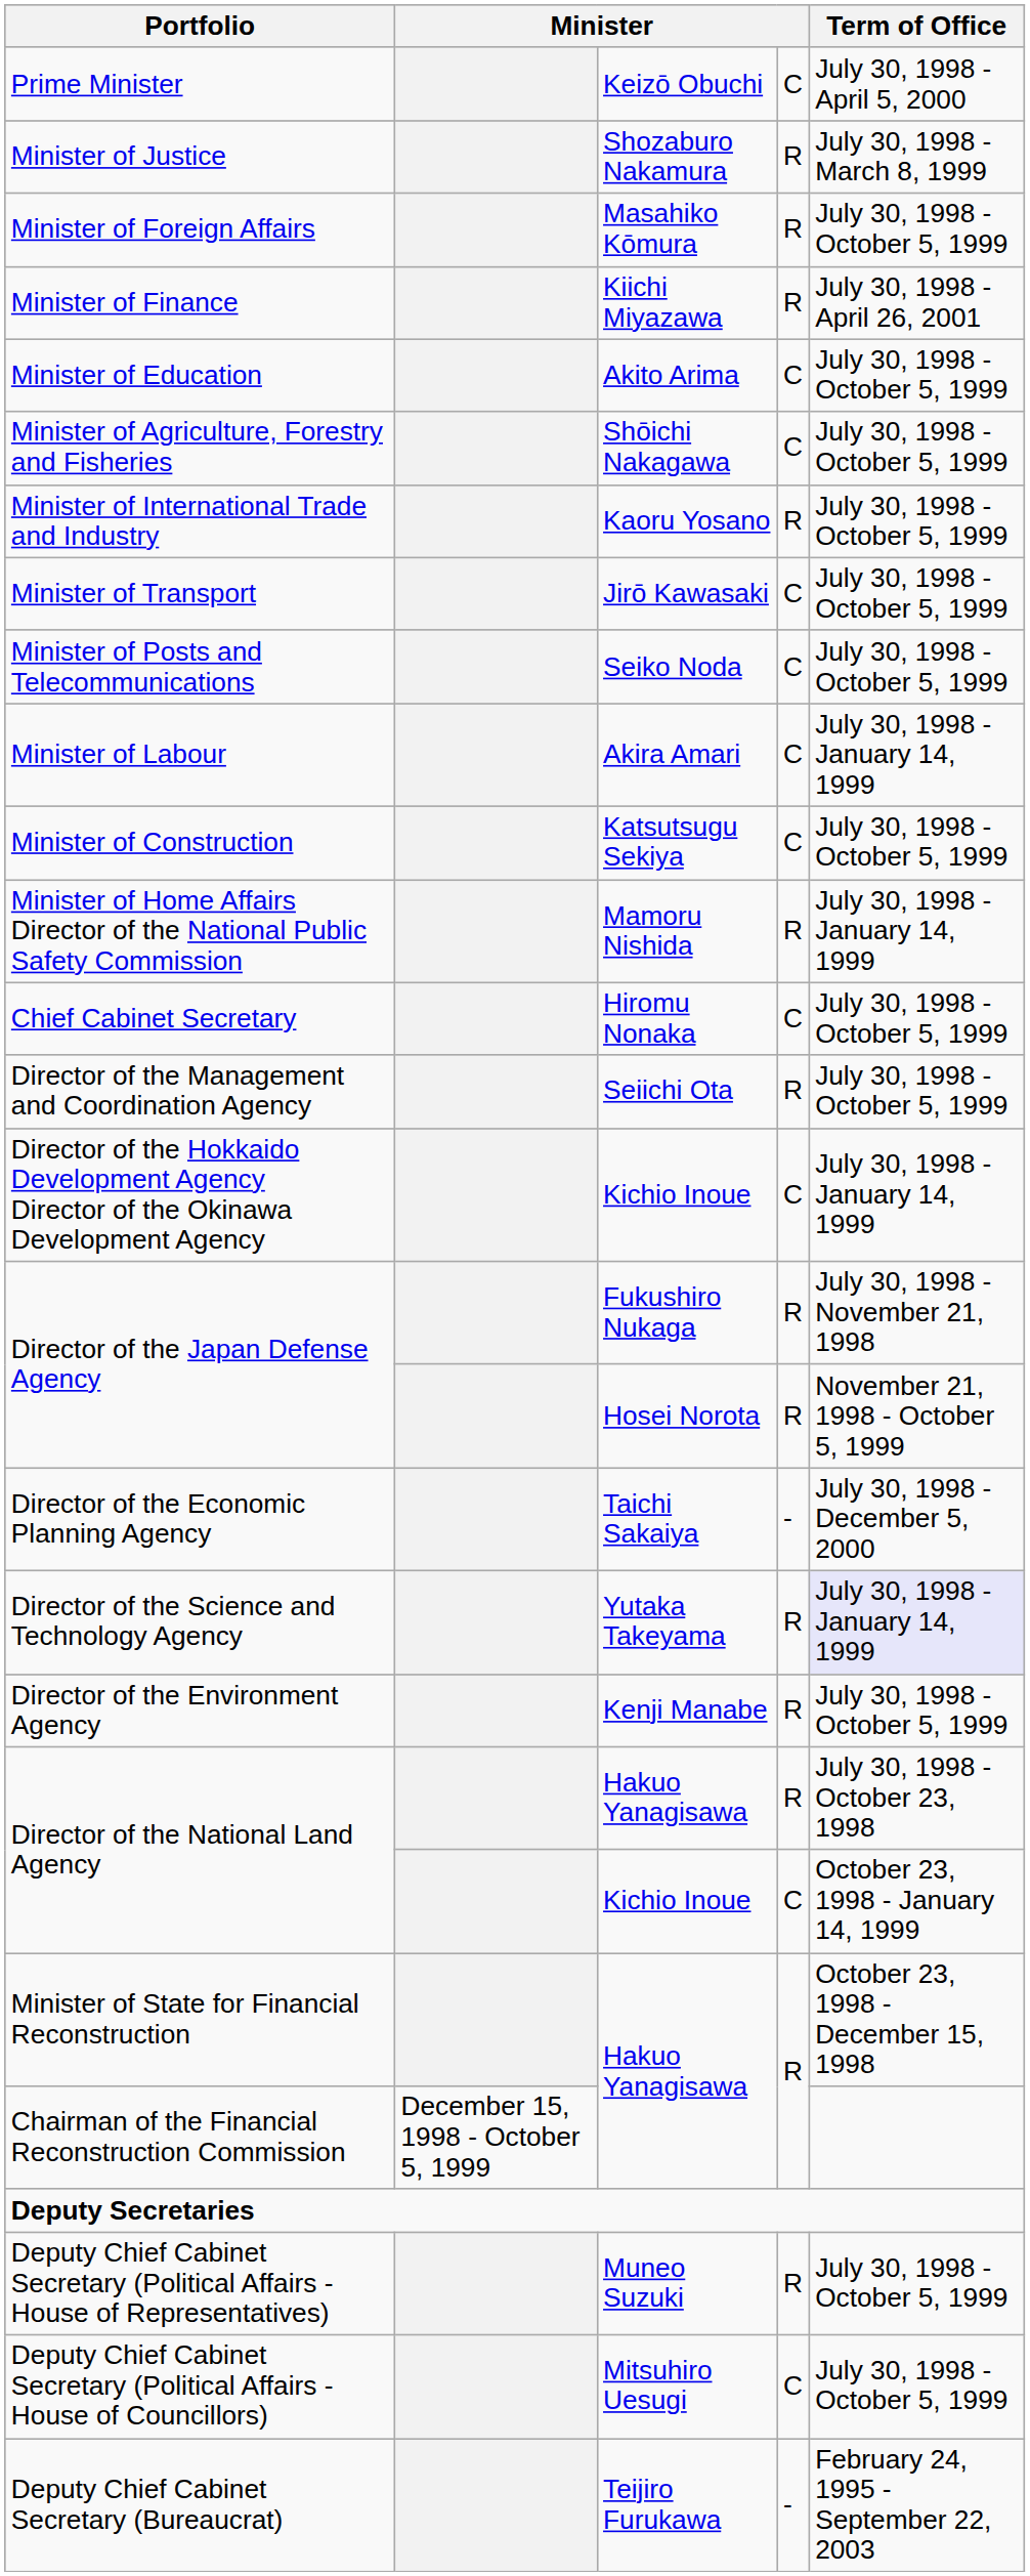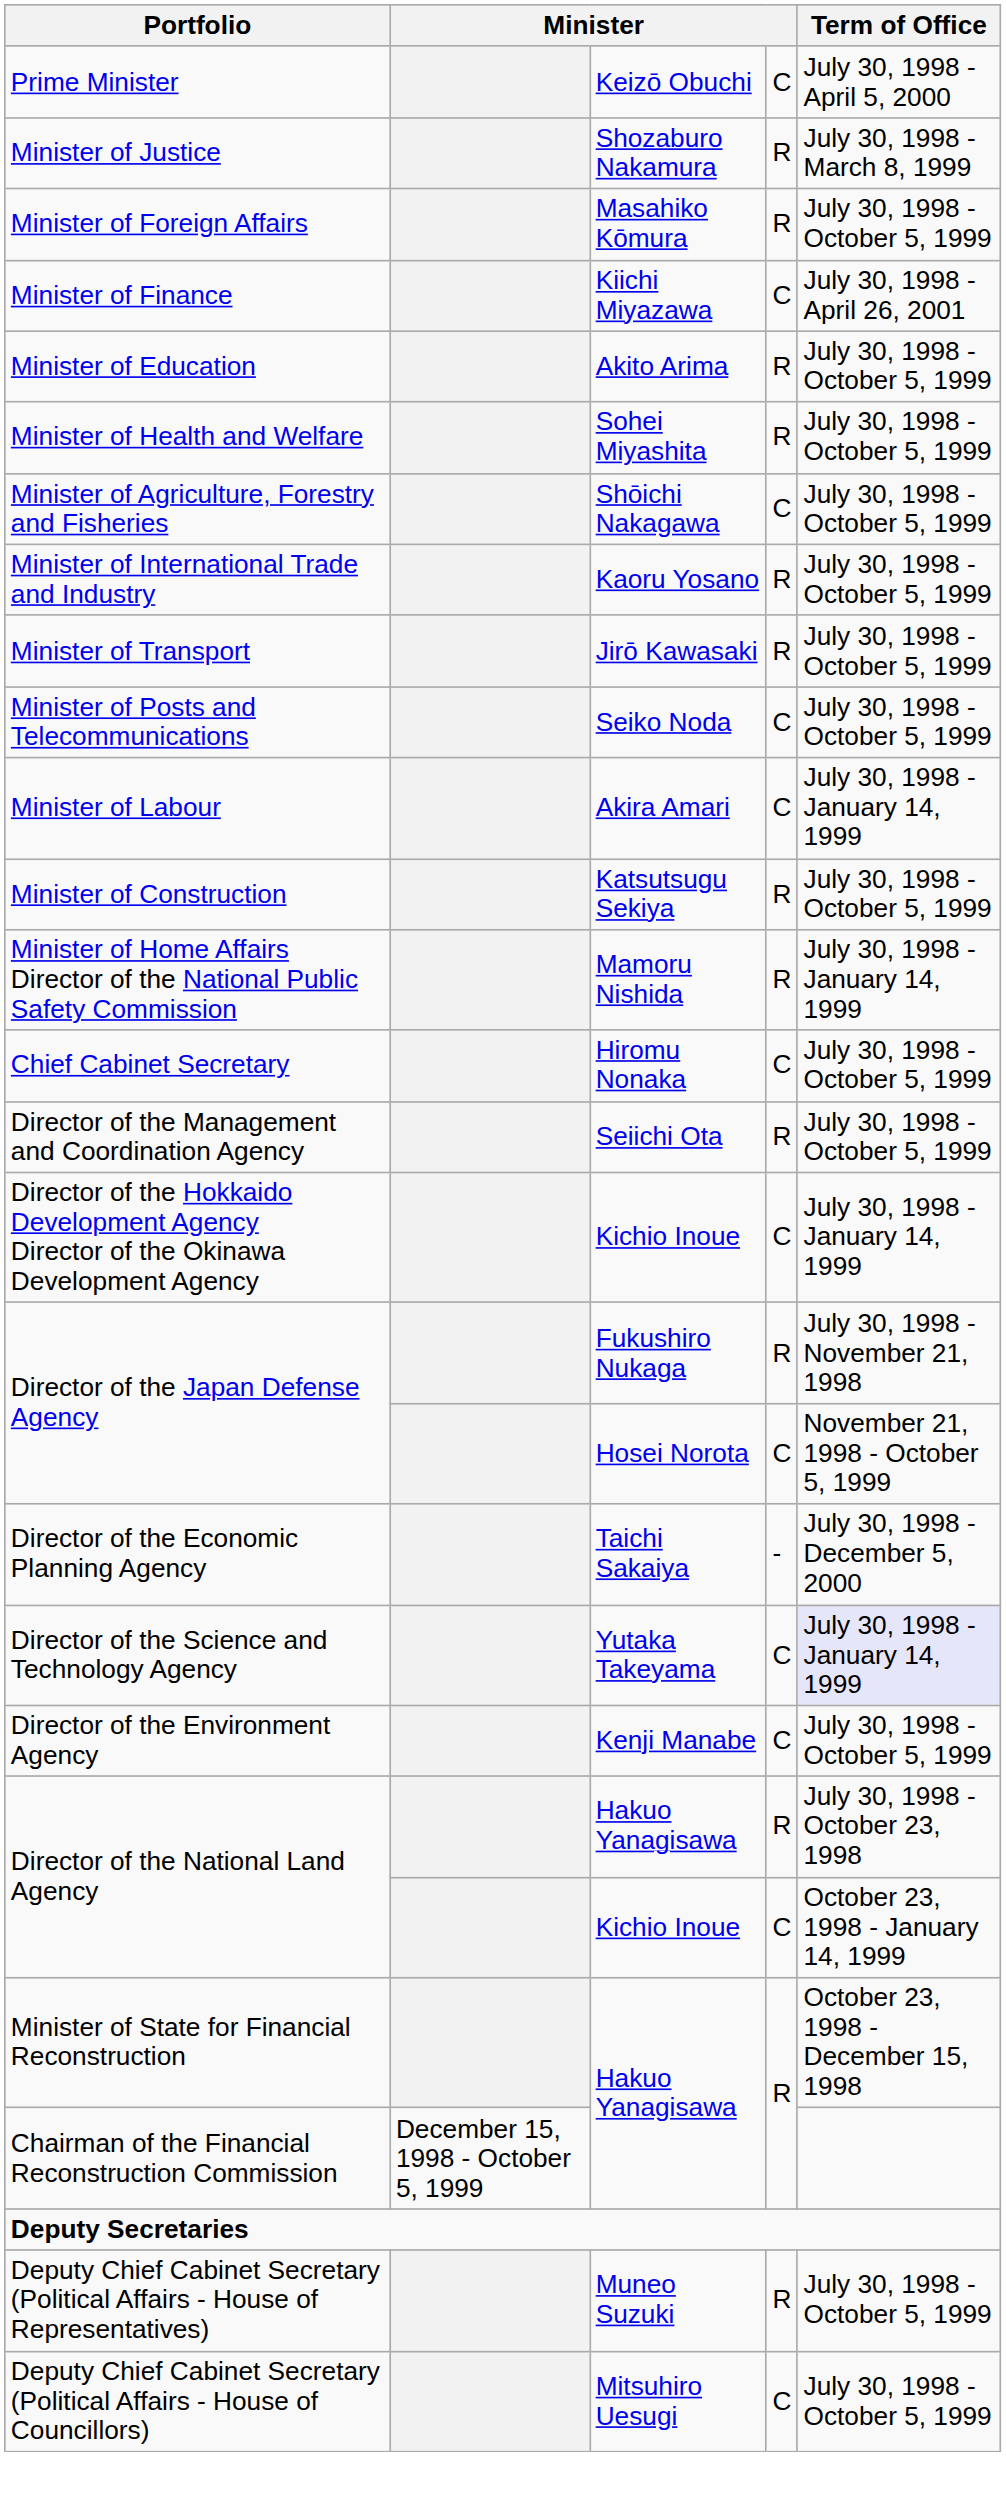Minister of Finance | column 4: R -> C
Minister of Education | column 4: C -> R
+ row: Minister of Health and Welfare | Sohei Miyashita | R | July 30, 1998 - October 5, 1999
Minister of Transport | column 4: C -> R
Minister of Construction | column 4: C -> R
Director of the Japan Defense Agency / Hosei Norota | column 4: R -> C
Director of the Science and Technology Agency | column 4: R -> C
Director of the Environment Agency | column 4: R -> C
- row: Deputy Chief Cabinet Secretary (Bureaucrat) | Teijiro Furukawa | - | February 24, 1995 - September 22, 2003
